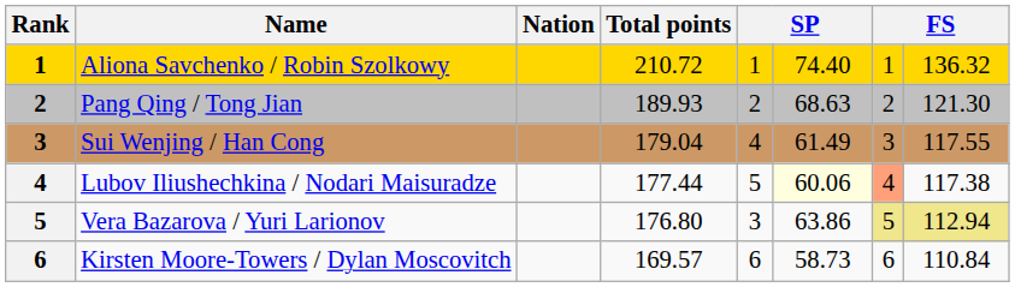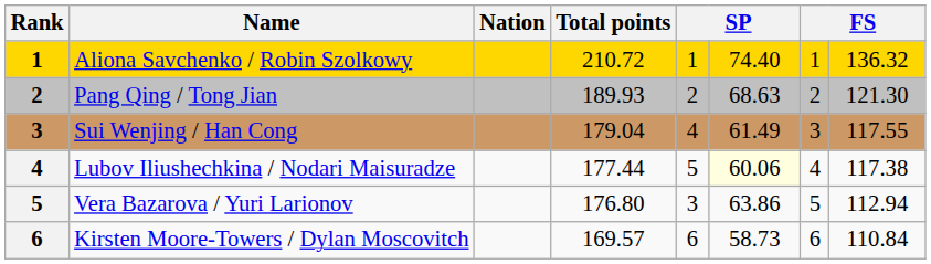Lubov Iliushechkina / Nodari Maisuradze | column 7: lightsalmon background -> no background
Vera Bazarova / Yuri Larionov | column 7: khaki background -> no background
Vera Bazarova / Yuri Larionov | column 8: khaki background -> no background
